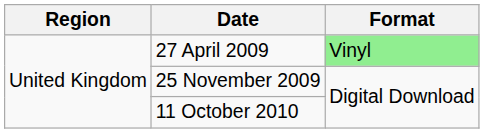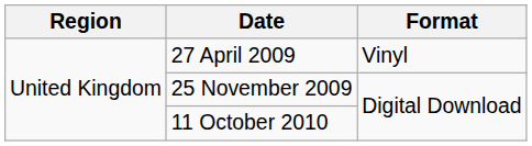27 April 2009 | Format: lightgreen background -> no background
